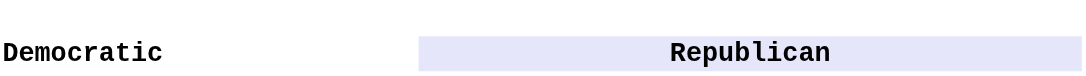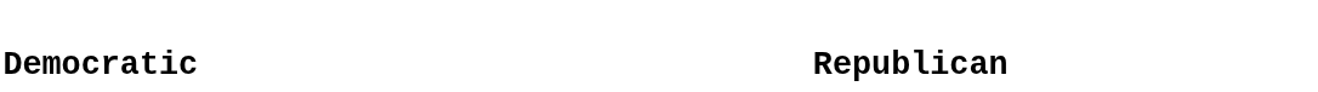Democratic | 32: lavender background -> no background
